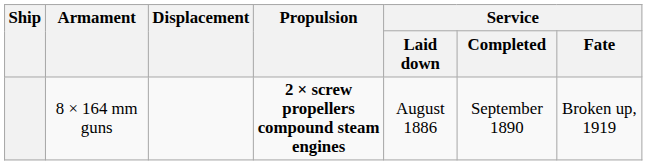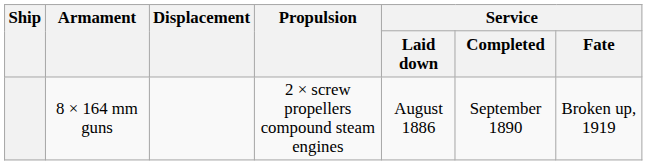8 × 164 mm guns | Propulsion: bold -> normal
